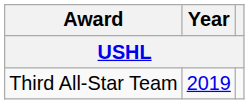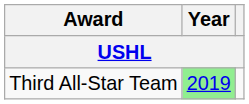row 3 | Year: no background -> lightgreen background
